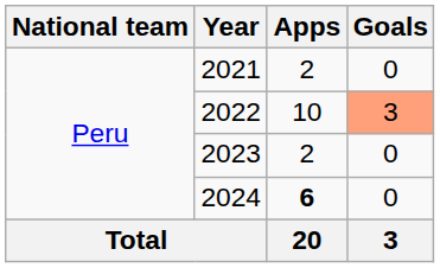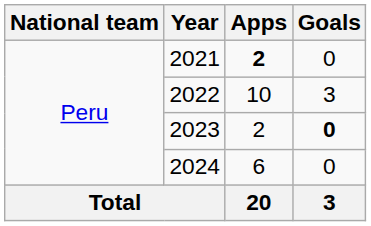2021 | Apps: normal -> bold
2022 | Goals: lightsalmon background -> no background
2023 | Goals: normal -> bold
2024 | Apps: bold -> normal
